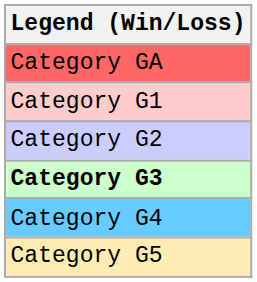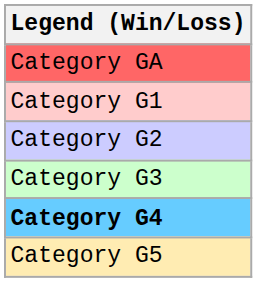row 5 | column 1: bold -> normal
row 6 | column 1: normal -> bold
